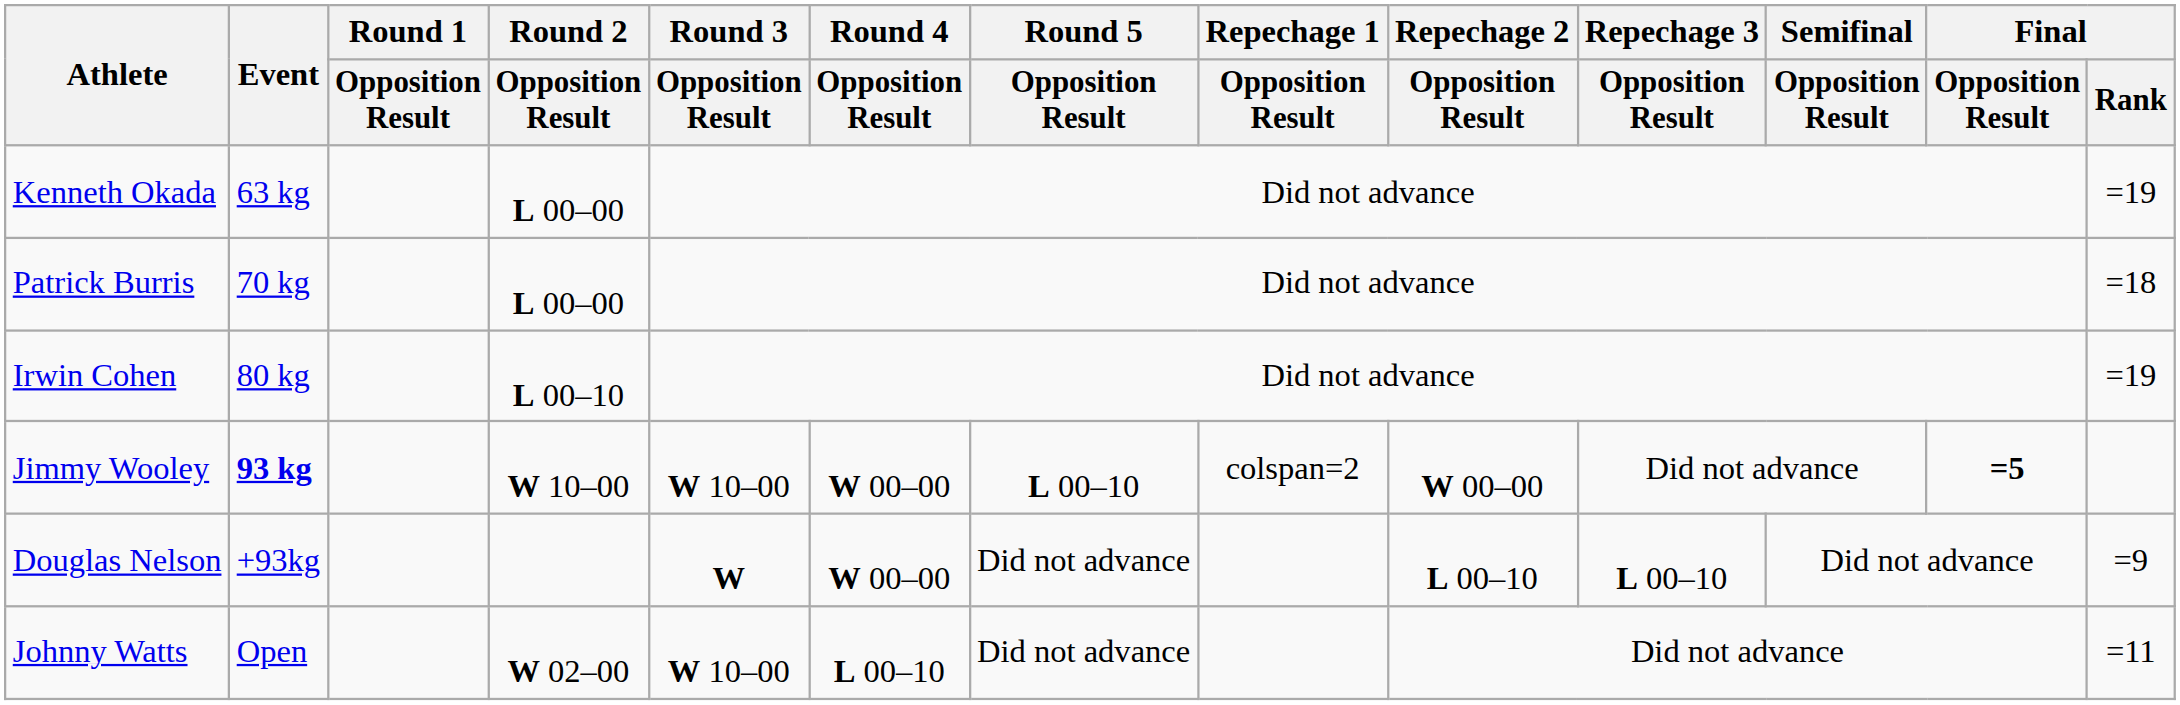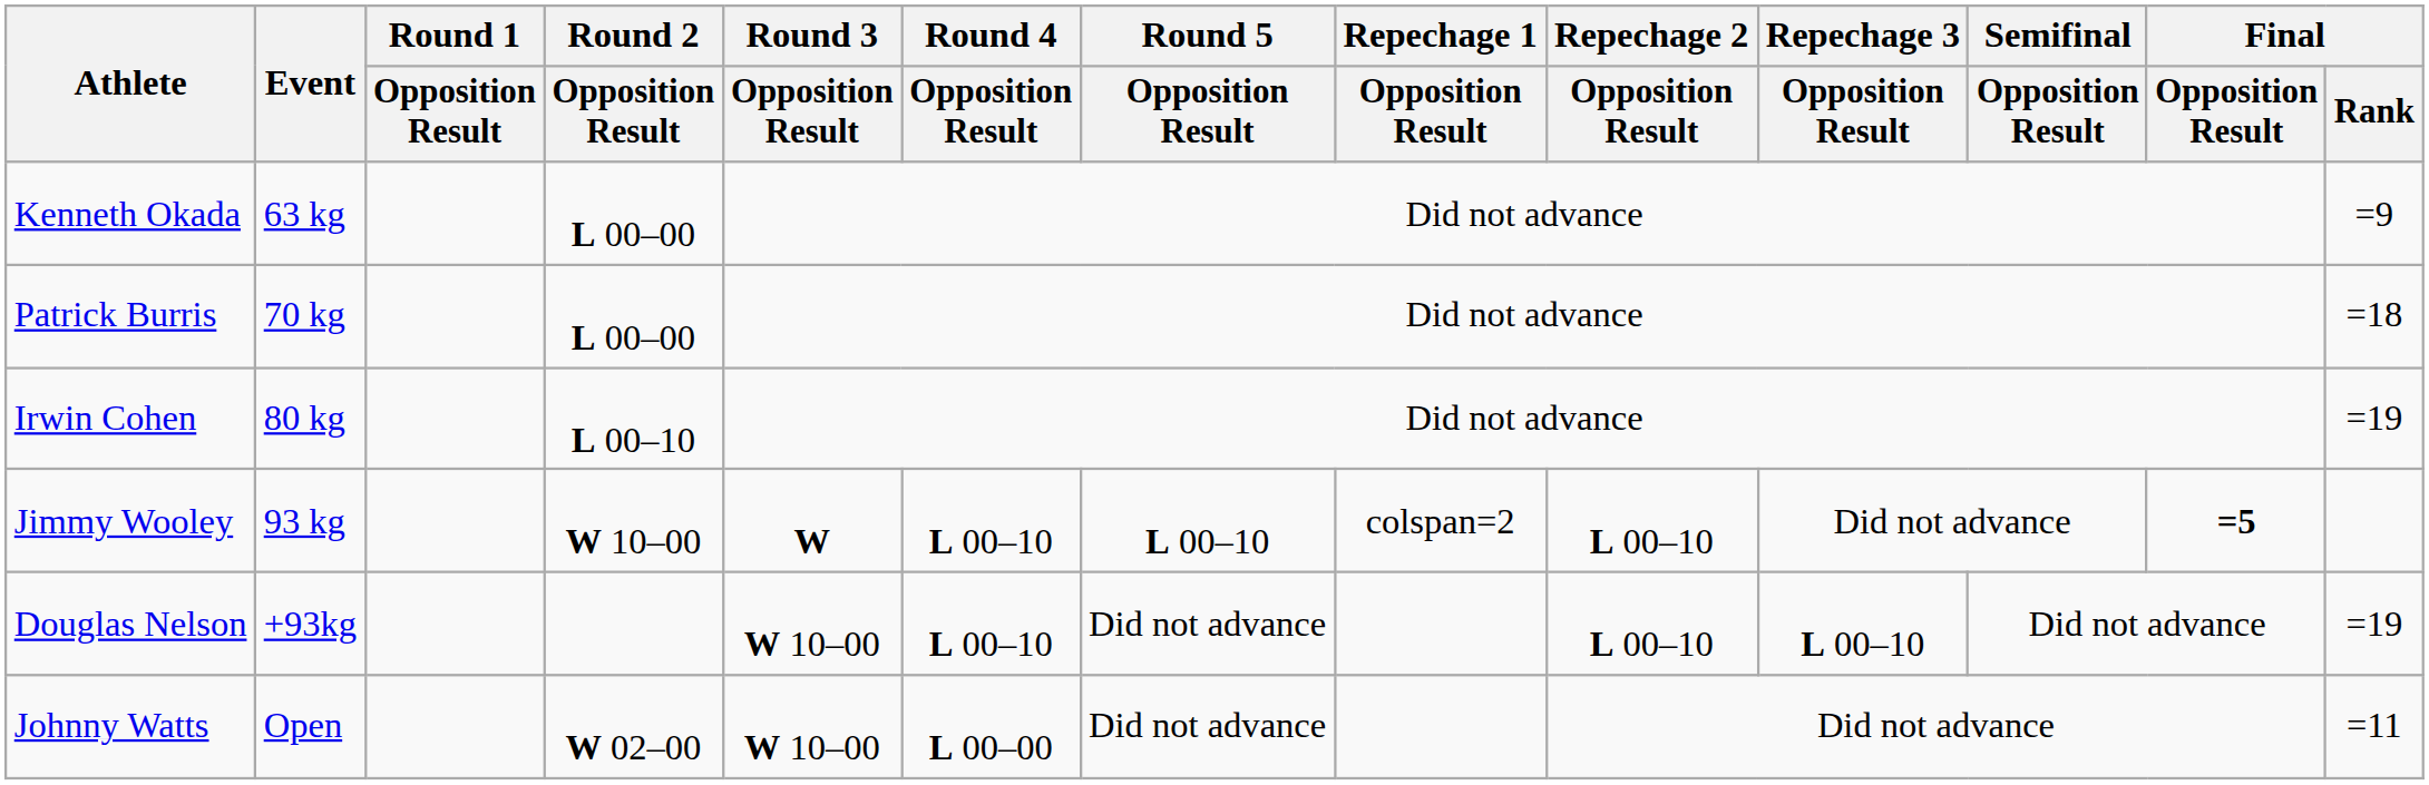Kenneth Okada | Final / Rank: =19 -> =9
Jimmy Wooley | Event: bold -> normal
Jimmy Wooley | Round 3 / Opposition Result: W 10–00 -> W
Jimmy Wooley | Round 4 / Opposition Result: W 00–00 -> L 00–10
Jimmy Wooley | Repechage 2 / Opposition Result: W 00–00 -> L 00–10
Douglas Nelson | Round 3 / Opposition Result: W -> W 10–00
Douglas Nelson | Round 4 / Opposition Result: W 00–00 -> L 00–10
Douglas Nelson | Final / Rank: =9 -> =19
Johnny Watts | Round 4 / Opposition Result: L 00–10 -> L 00–00
